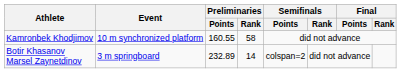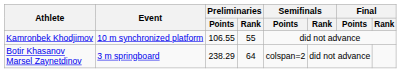Kamronbek Khodjimov | Preliminaries / Points: 160.55 -> 106.55
Kamronbek Khodjimov | Preliminaries / Rank: 58 -> 55
Botir Khasanov Marsel Zaynetdinov | Preliminaries / Points: 232.89 -> 238.29
Botir Khasanov Marsel Zaynetdinov | Preliminaries / Rank: 14 -> 64
